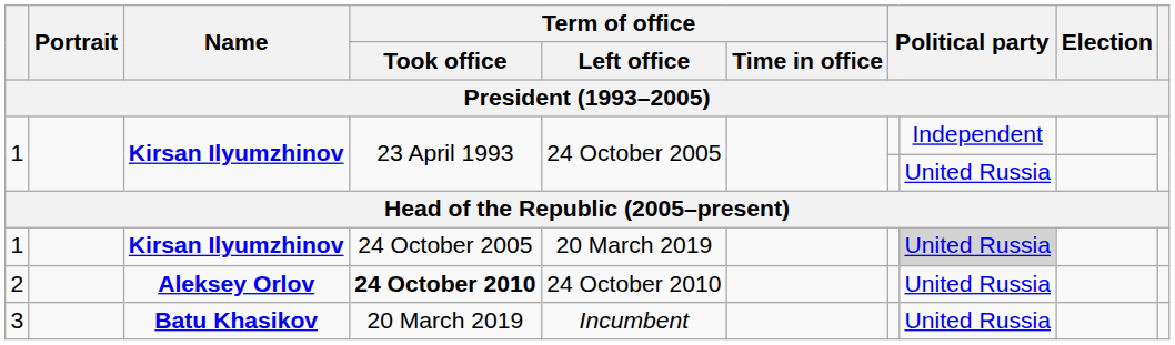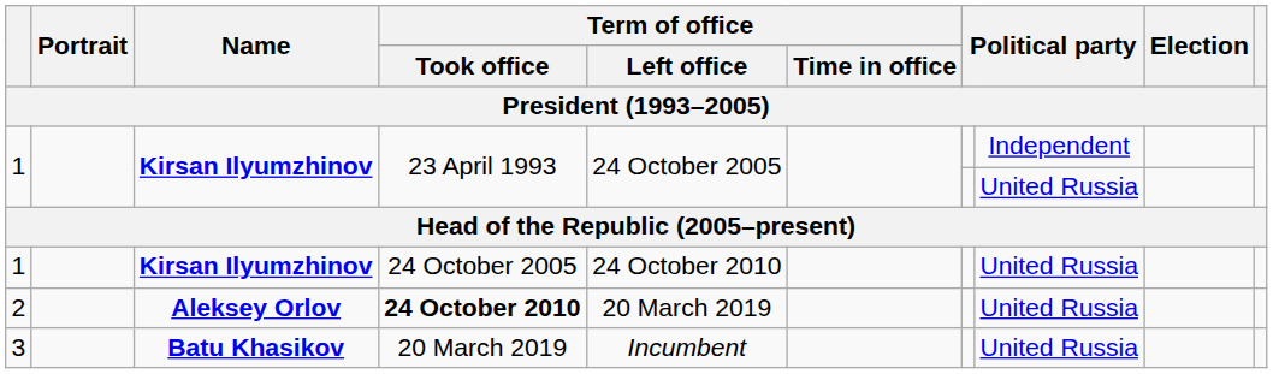row 7 | Term of office / Left office: 20 March 2019 -> 24 October 2010
row 7 | column 8: lightgrey background -> no background
row 8 | Term of office / Left office: 24 October 2010 -> 20 March 2019
